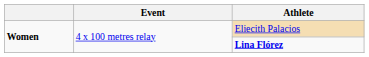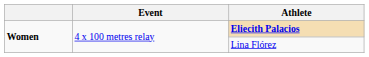Eliecith Palacios | Athlete: normal -> bold
Lina Flórez | Athlete: bold -> normal
